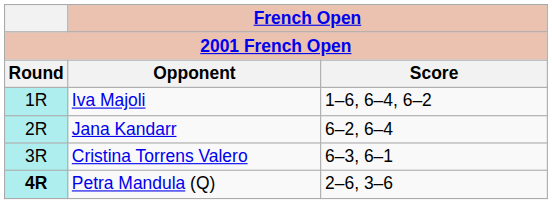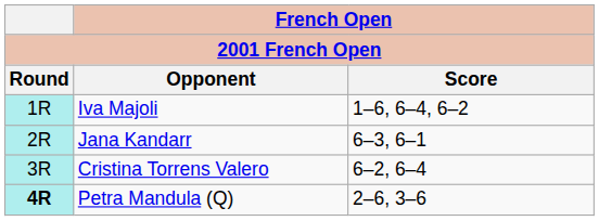Jana Kandarr | French Open / Score: 6–2, 6–4 -> 6–3, 6–1
Cristina Torrens Valero | French Open / Score: 6–3, 6–1 -> 6–2, 6–4
